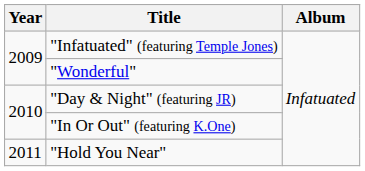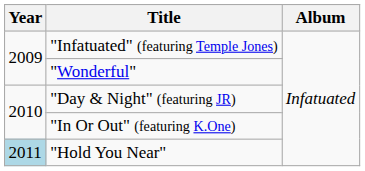"Hold You Near" | Year: no background -> lightblue background
